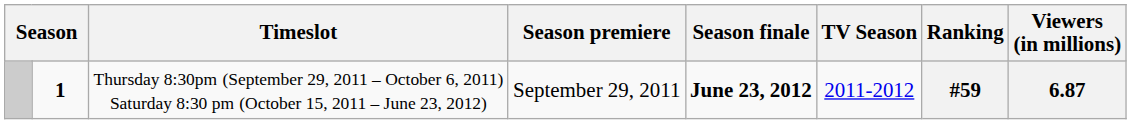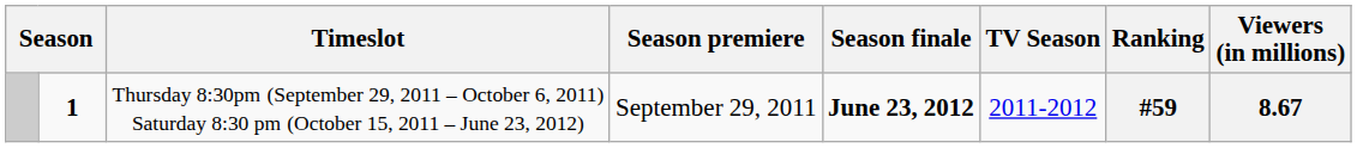row 2 | Viewers (in millions): 6.87 -> 8.67
